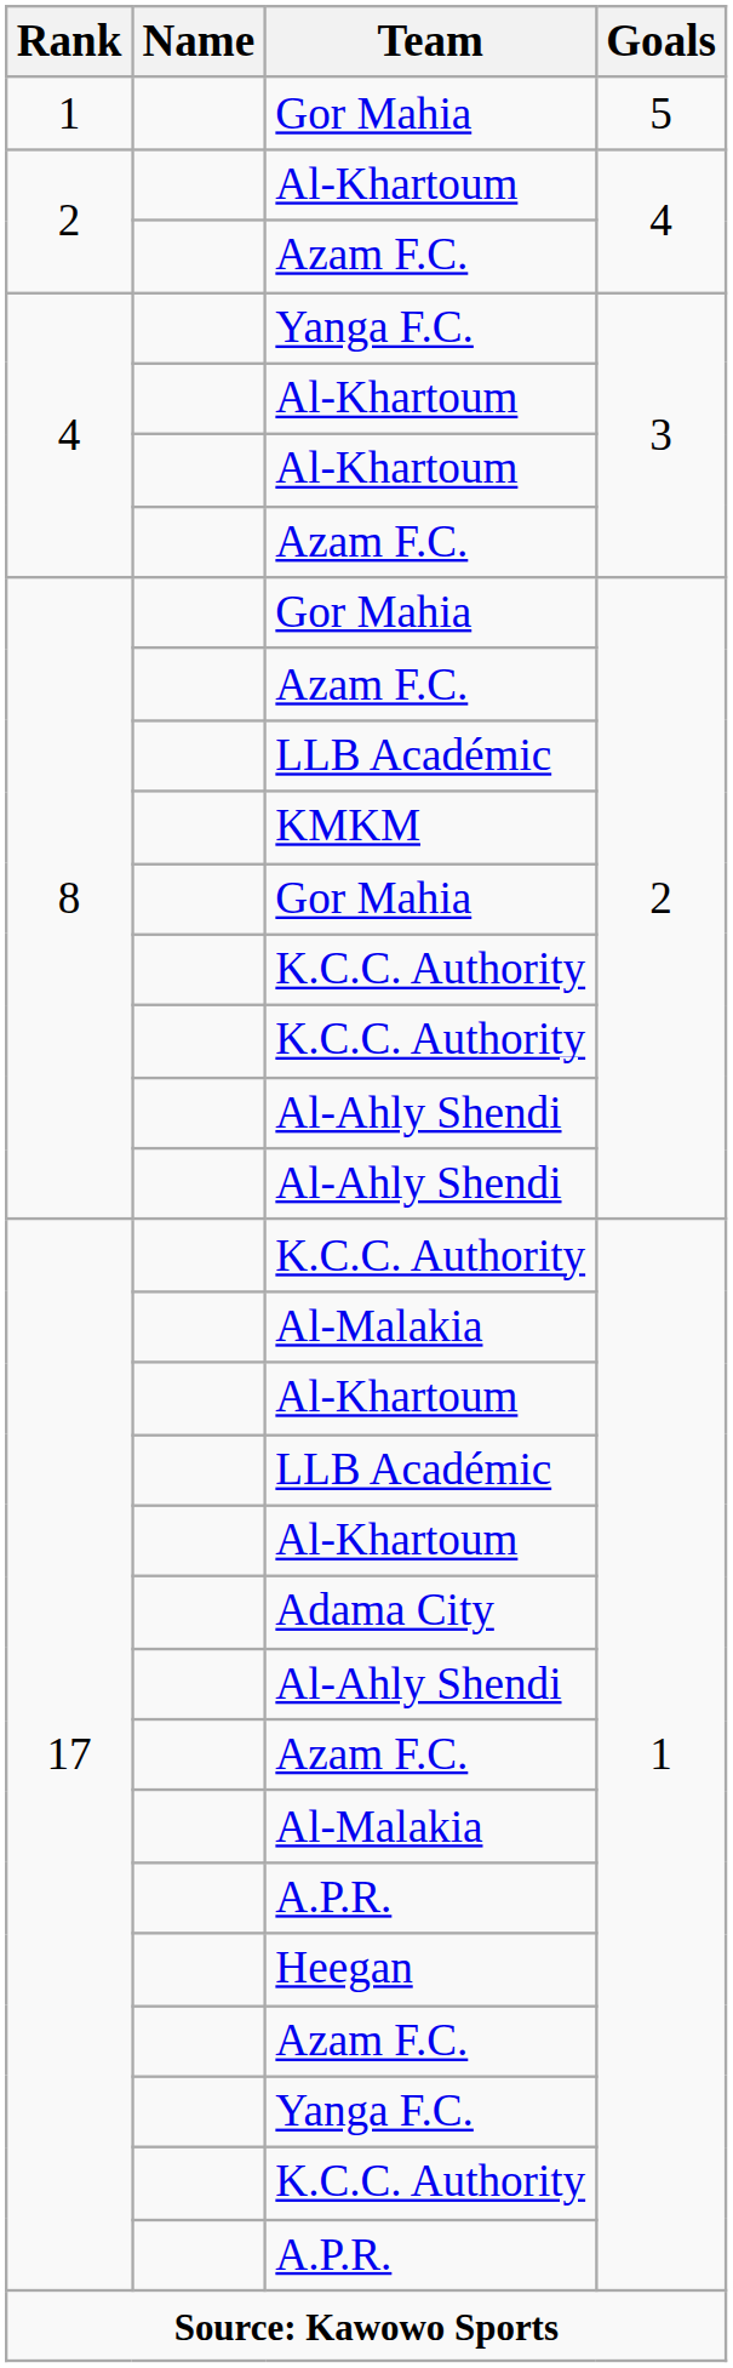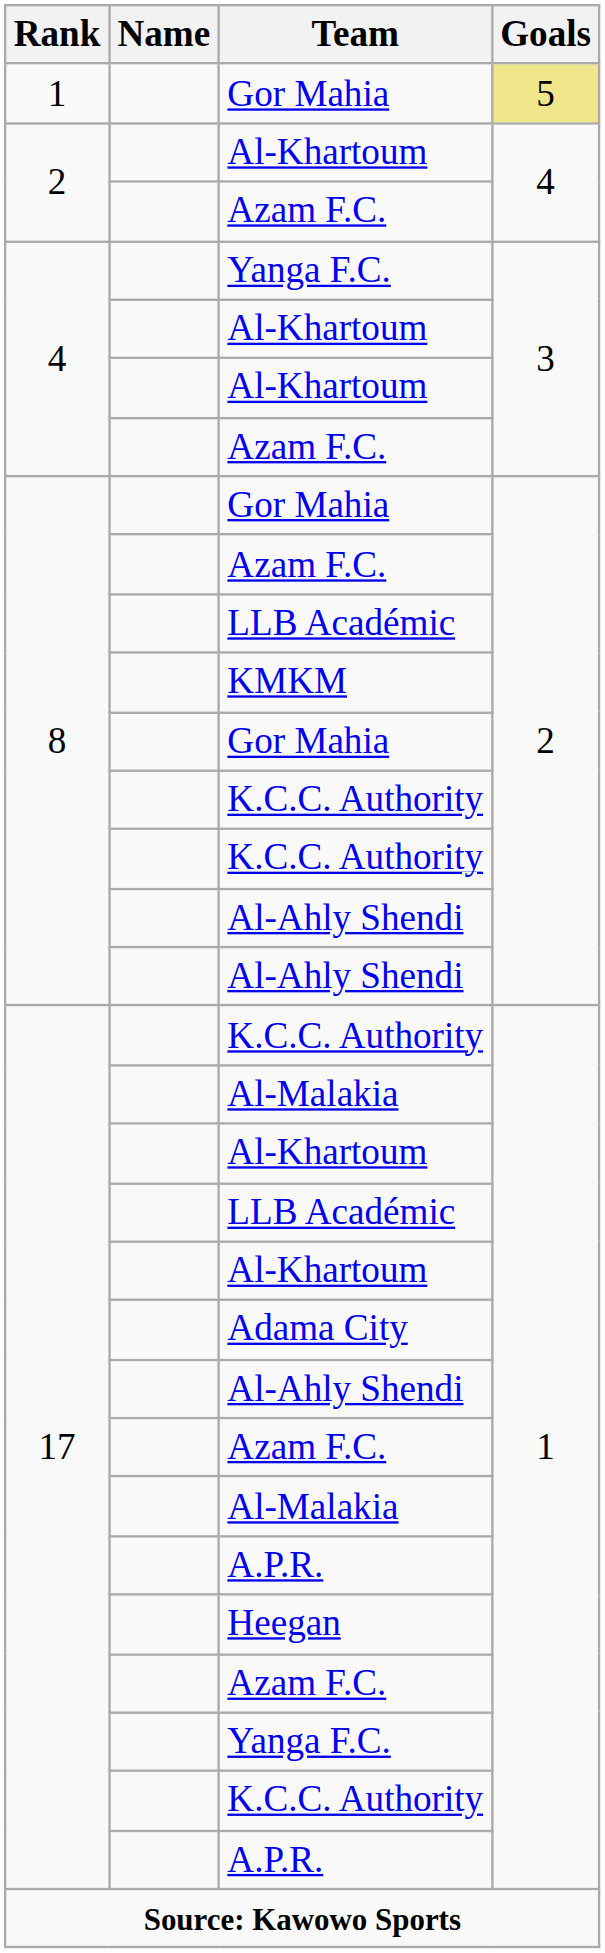1 / Gor Mahia | Goals: no background -> khaki background
